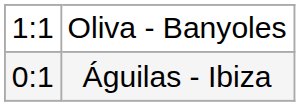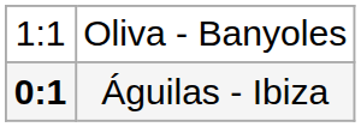Águilas - Ibiza | column 1: normal -> bold
